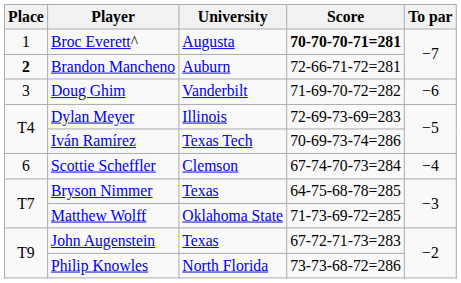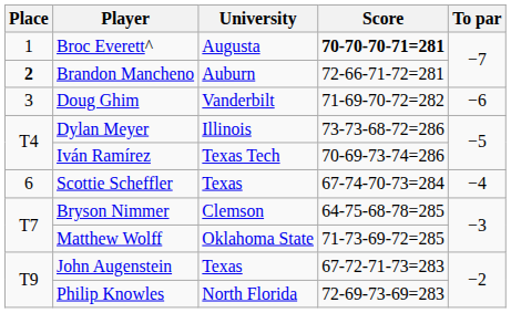Dylan Meyer | Score: 72-69-73-69=283 -> 73-73-68-72=286
Scottie Scheffler | University: Clemson -> Texas
Bryson Nimmer | University: Texas -> Clemson
Philip Knowles | Score: 73-73-68-72=286 -> 72-69-73-69=283
